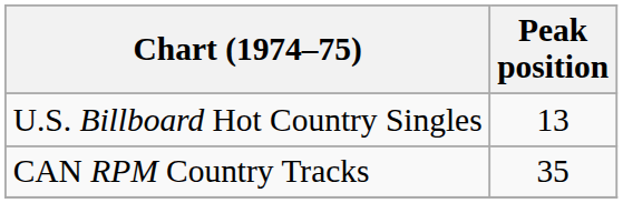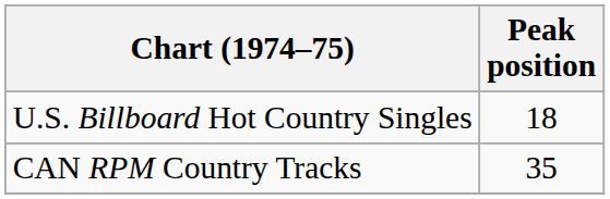U.S. Billboard Hot Country Singles | Peak position: 13 -> 18
